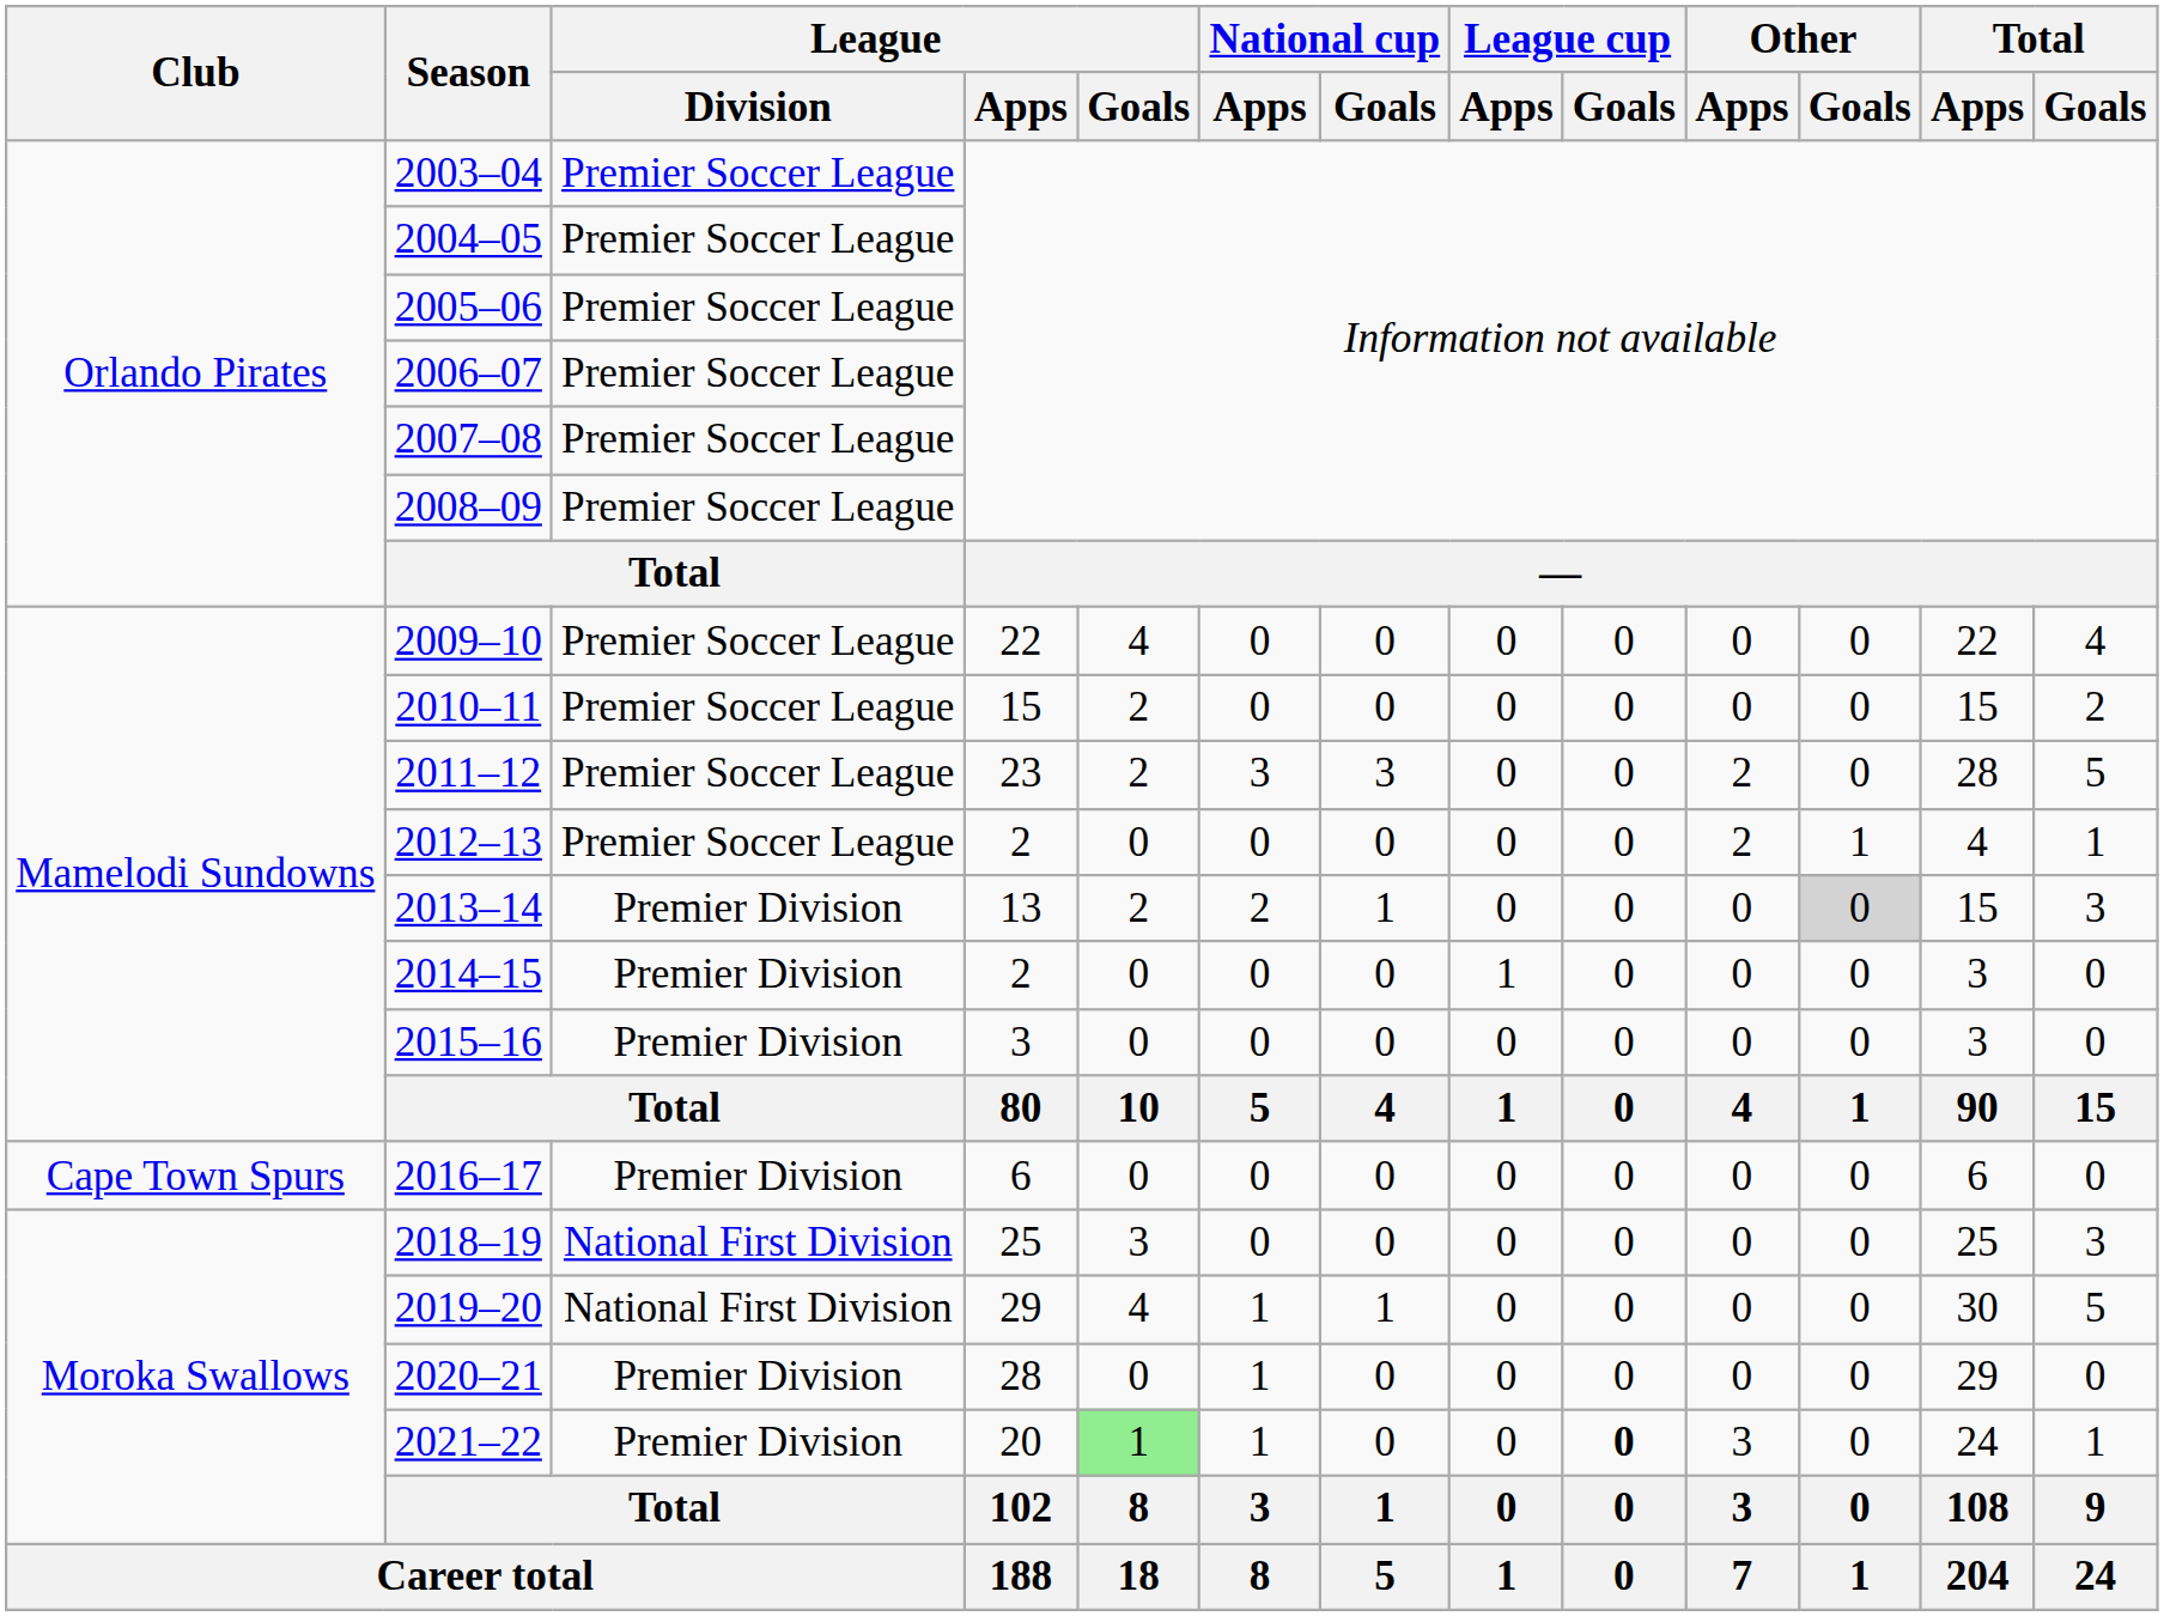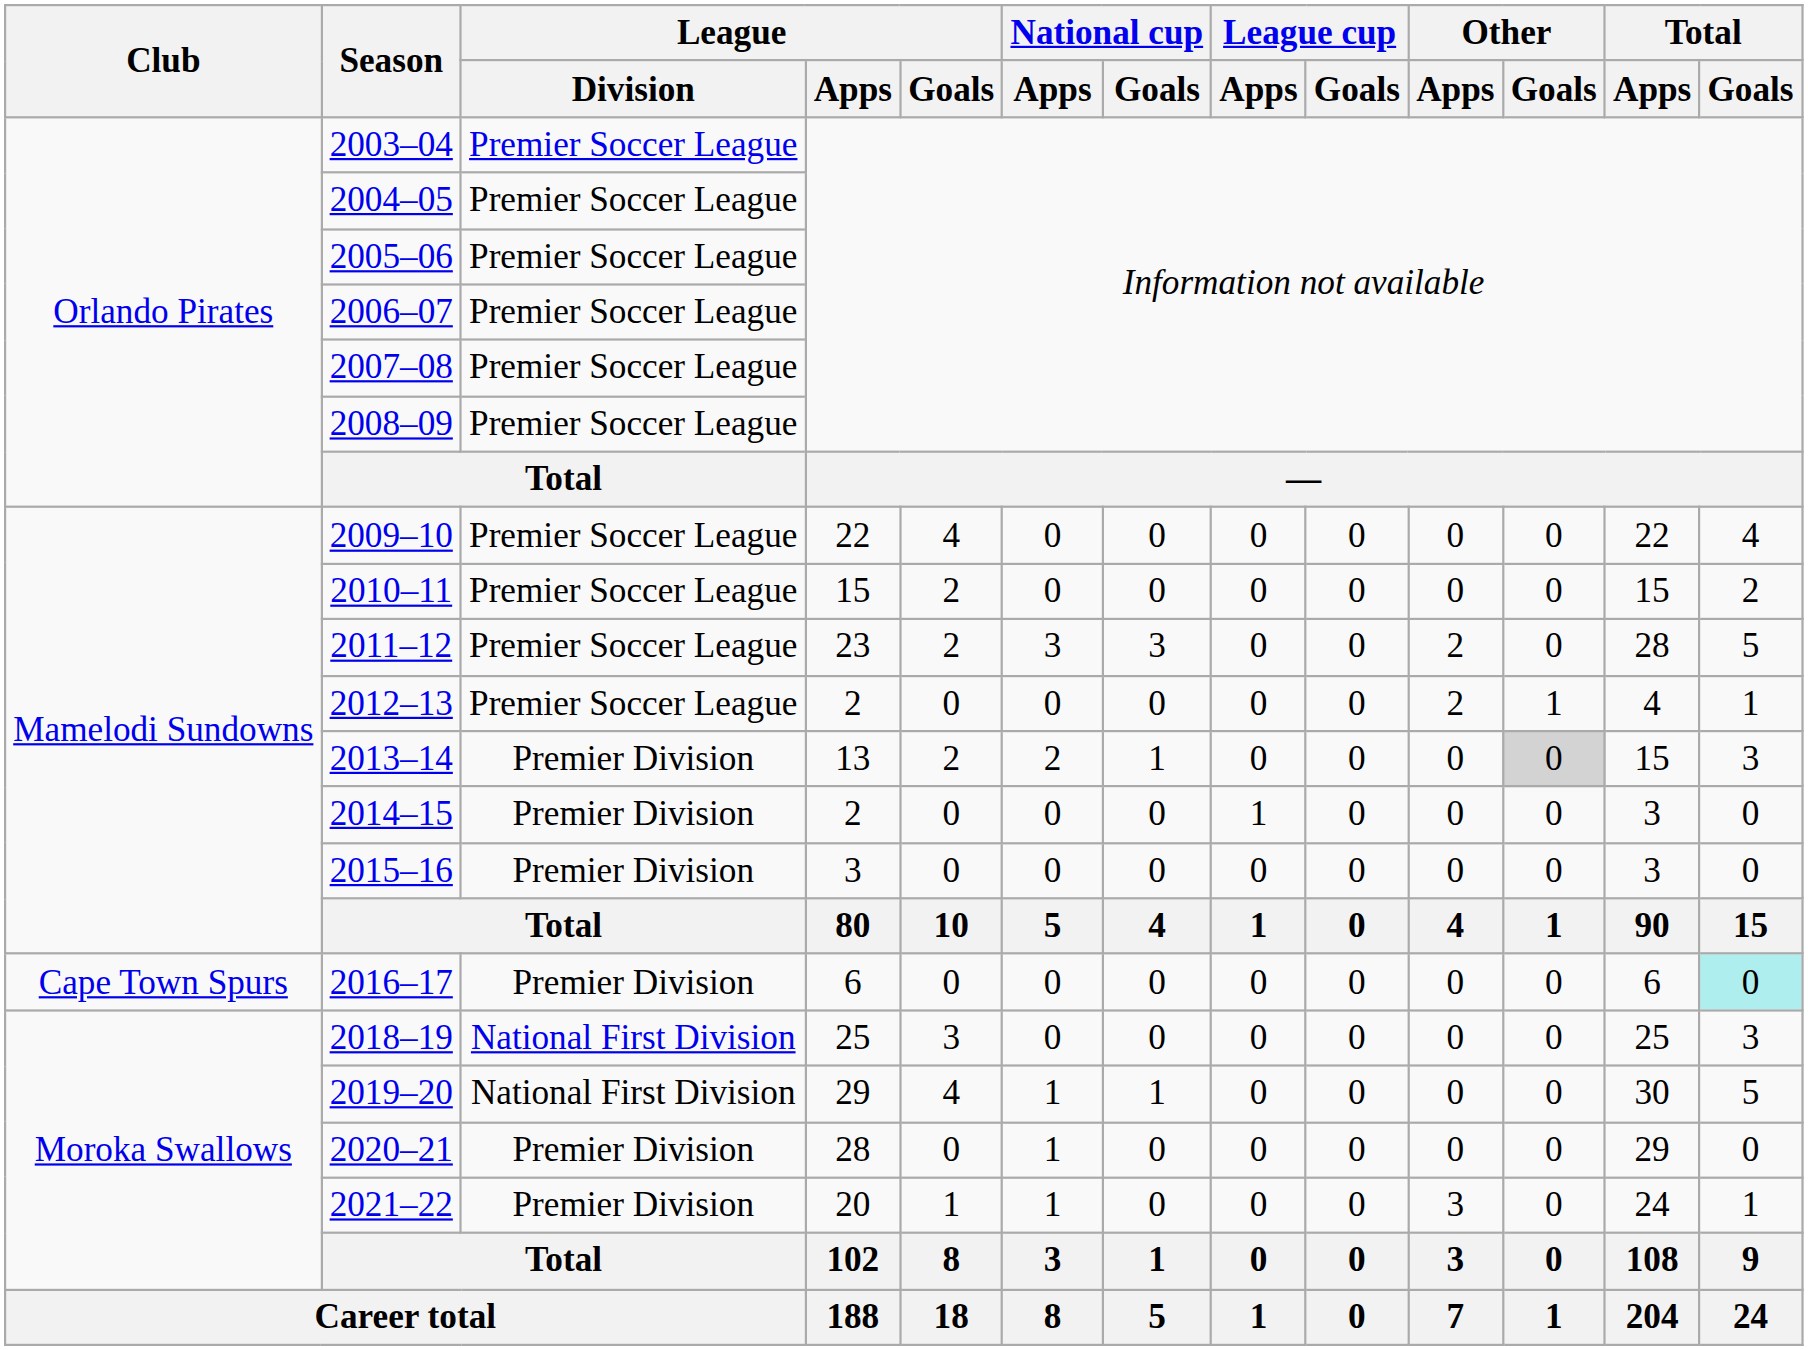2016–17 | Total / Goals: no background -> paleturquoise background
2021–22 | League / Goals: lightgreen background -> no background
2021–22 | League cup / Goals: bold -> normal
